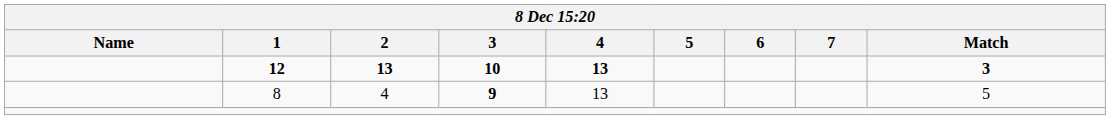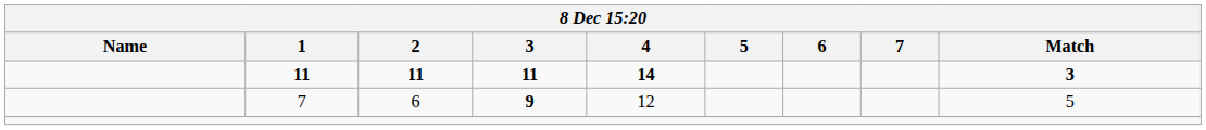row 3 | 1: 12 -> 11
row 3 | 2: 13 -> 11
row 3 | 3: 10 -> 11
row 3 | 4: 13 -> 14
row 4 | 1: 8 -> 7
row 4 | 2: 4 -> 6
row 4 | 4: 13 -> 12
